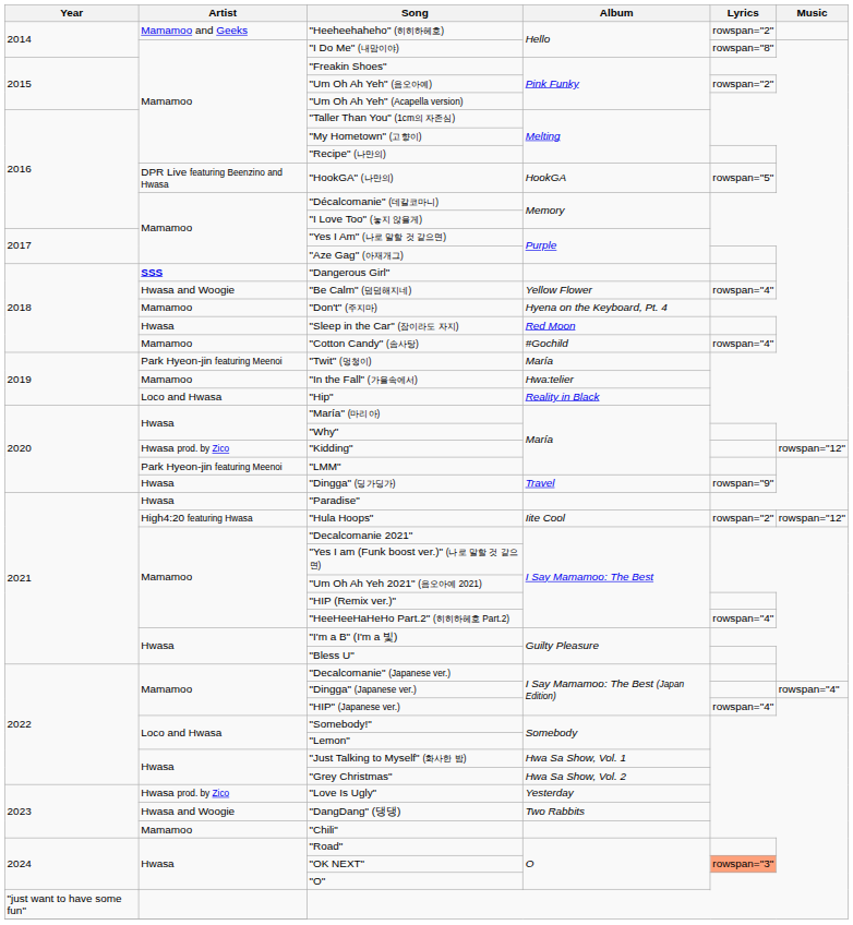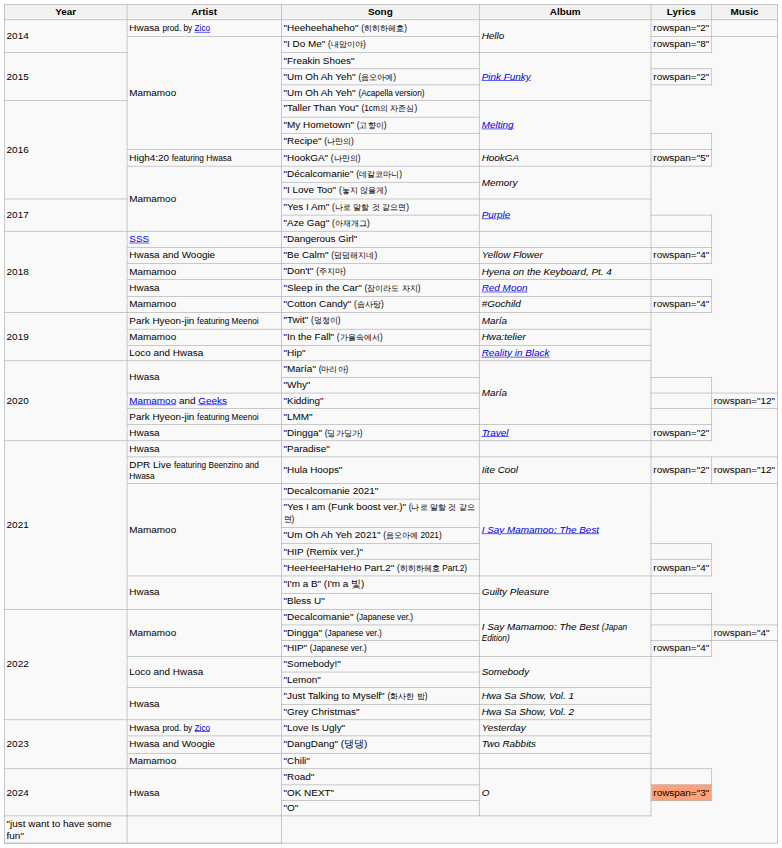"Heeheehaheho" (히히하헤호) | Artist: Mamamoo and Geeks -> Hwasa prod. by Zico
"HookGA" (나만의) | Artist: DPR Live featuring Beenzino and Hwasa -> High4:20 featuring Hwasa
"Dangerous Girl" | Artist: bold -> normal
"Kidding" | Artist: Hwasa prod. by Zico -> Mamamoo and Geeks
"Dingga" (딩가딩가) | Lyrics: rowspan="9" -> rowspan="2"
"Hula Hoops" | Artist: High4:20 featuring Hwasa -> DPR Live featuring Beenzino and Hwasa
